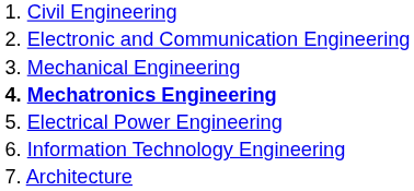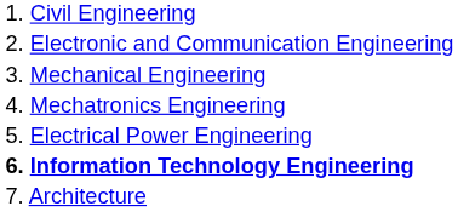row 4 | column 1: bold -> normal
row 6 | column 1: normal -> bold
